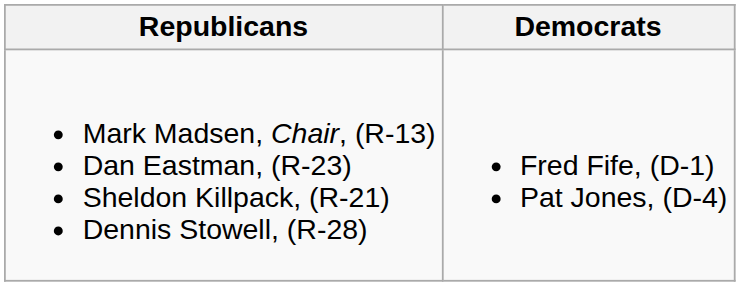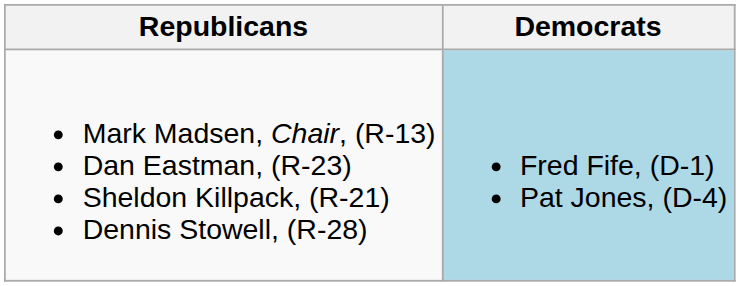row 2 | Democrats: no background -> lightblue background
